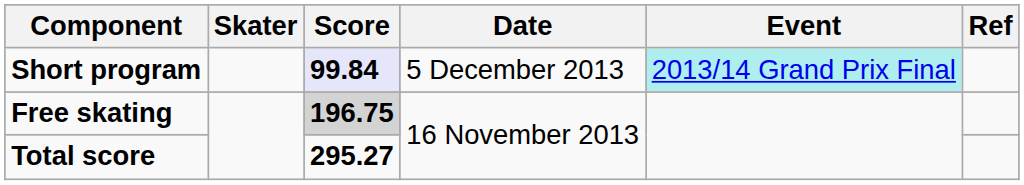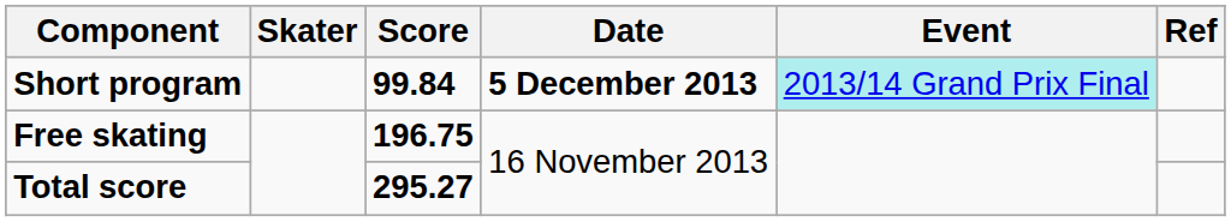Short program | Score: lavender background -> no background
Short program | Date: normal -> bold
Free skating | Score: lightgrey background -> no background
